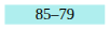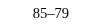row 1 | column 1: paleturquoise background -> no background
